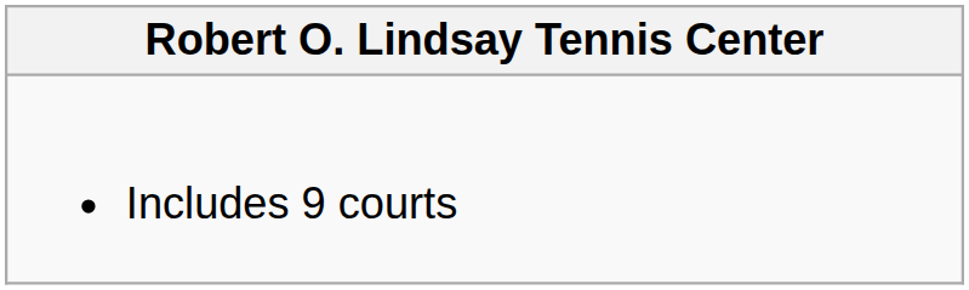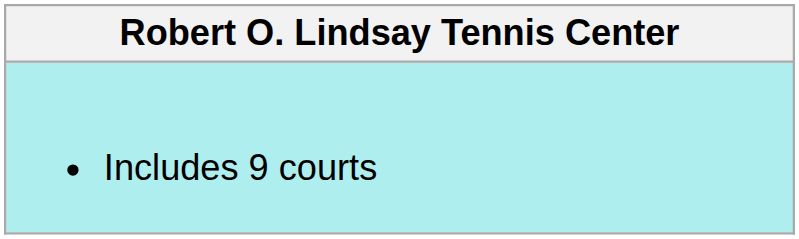row 2 | column 1: no background -> paleturquoise background
